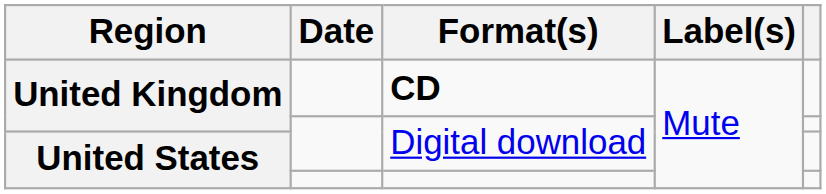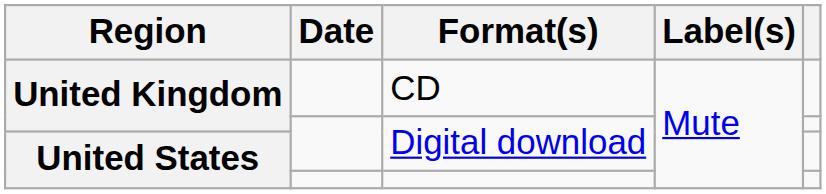CD | Format(s): bold -> normal
